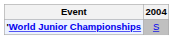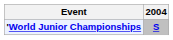'World Junior Championships | 2004: normal -> bold
